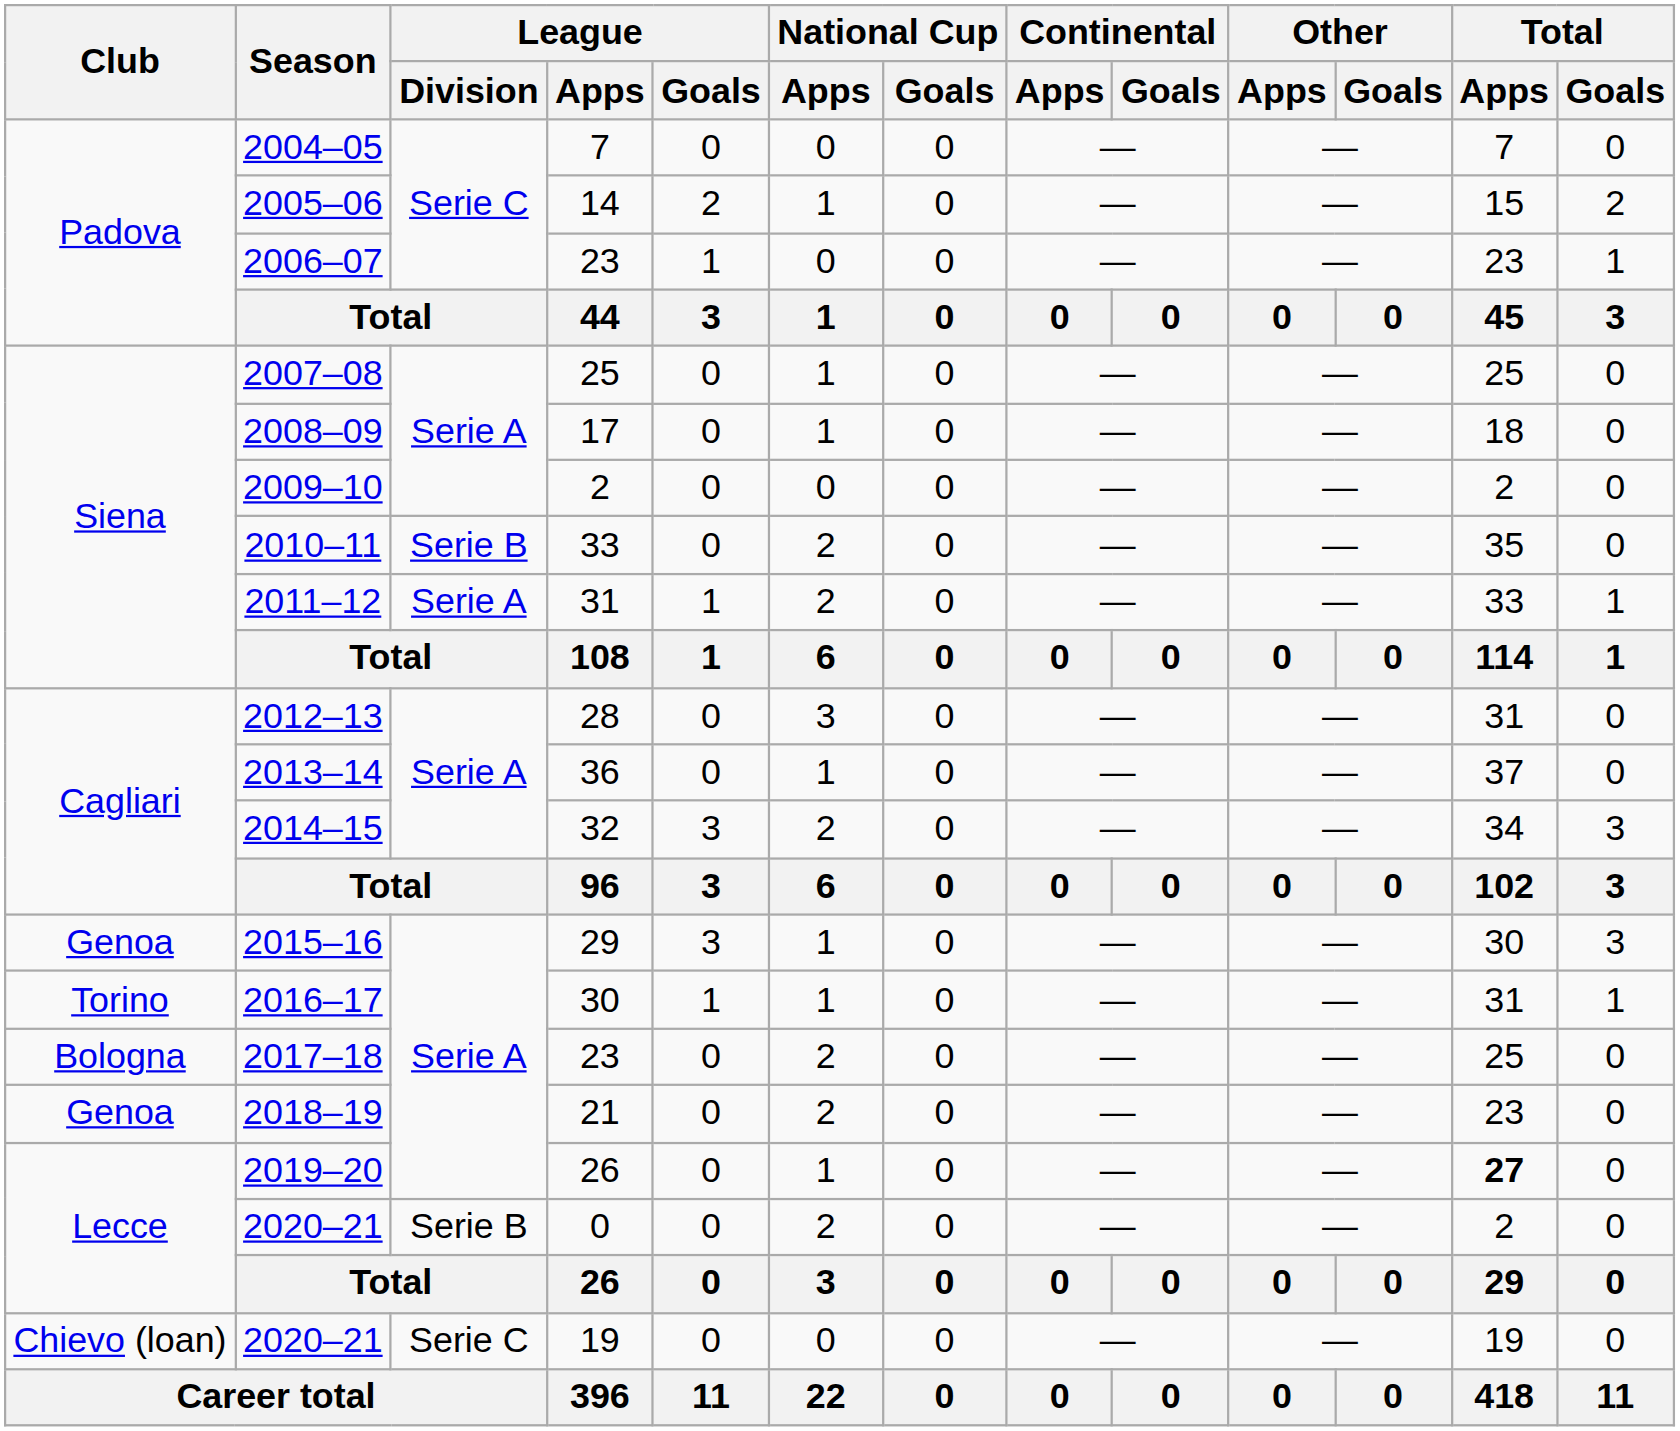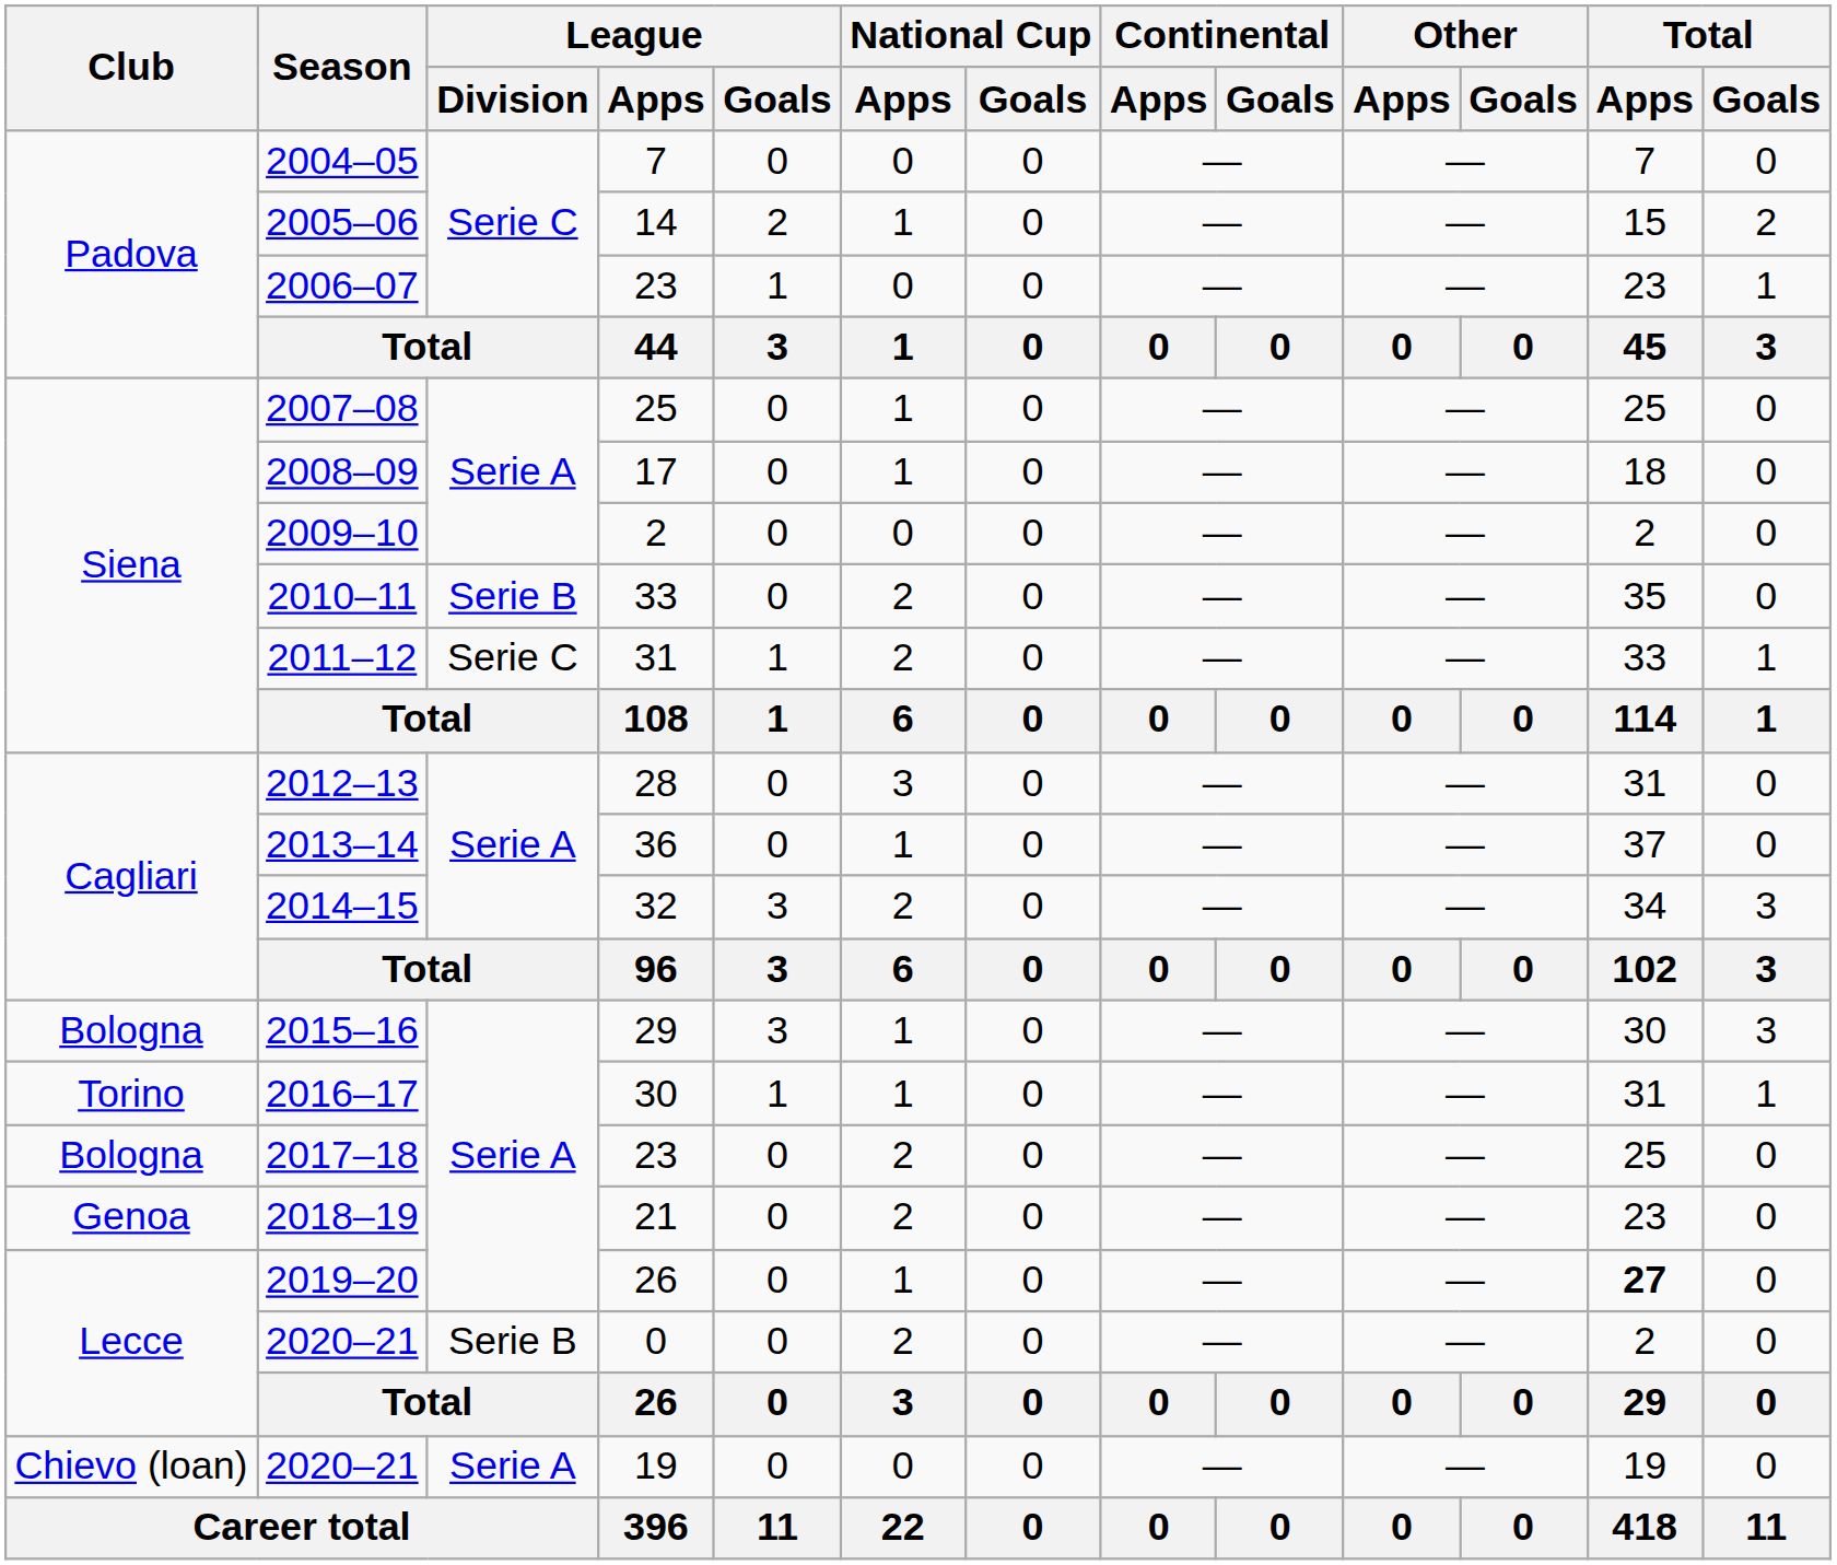2011–12 | League / Division: Serie A -> Serie C
2015–16 | Club: Genoa -> Bologna
2020–21 / 19 | League / Division: Serie C -> Serie A
